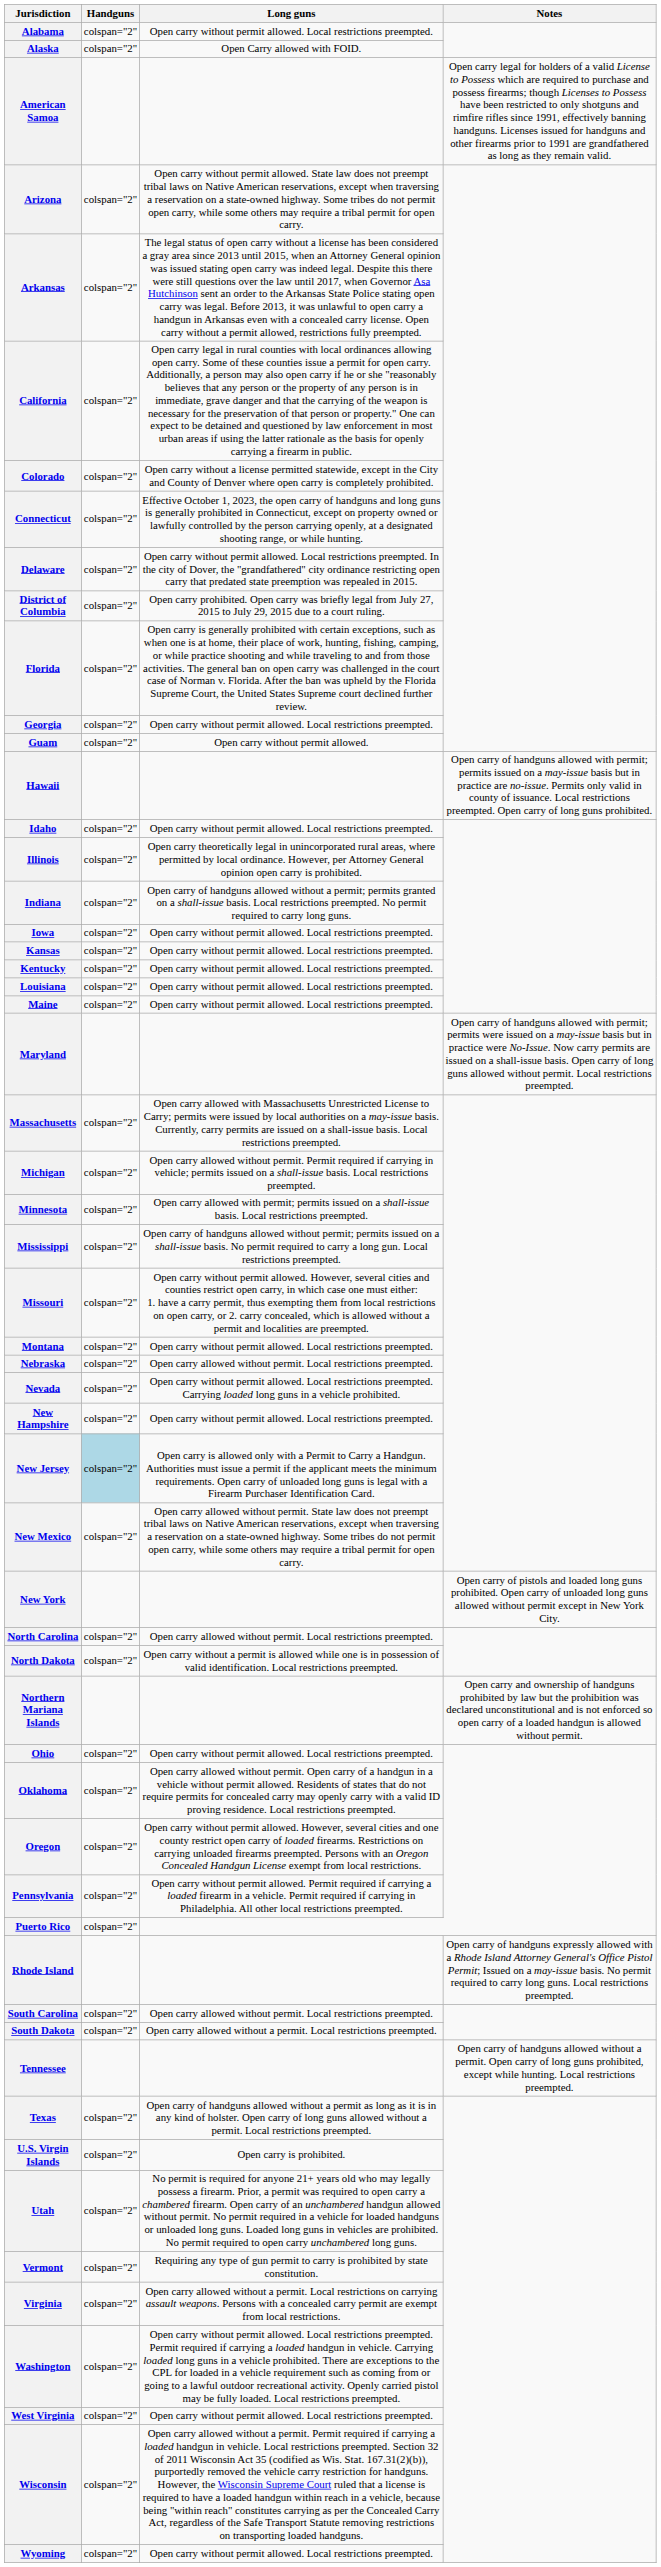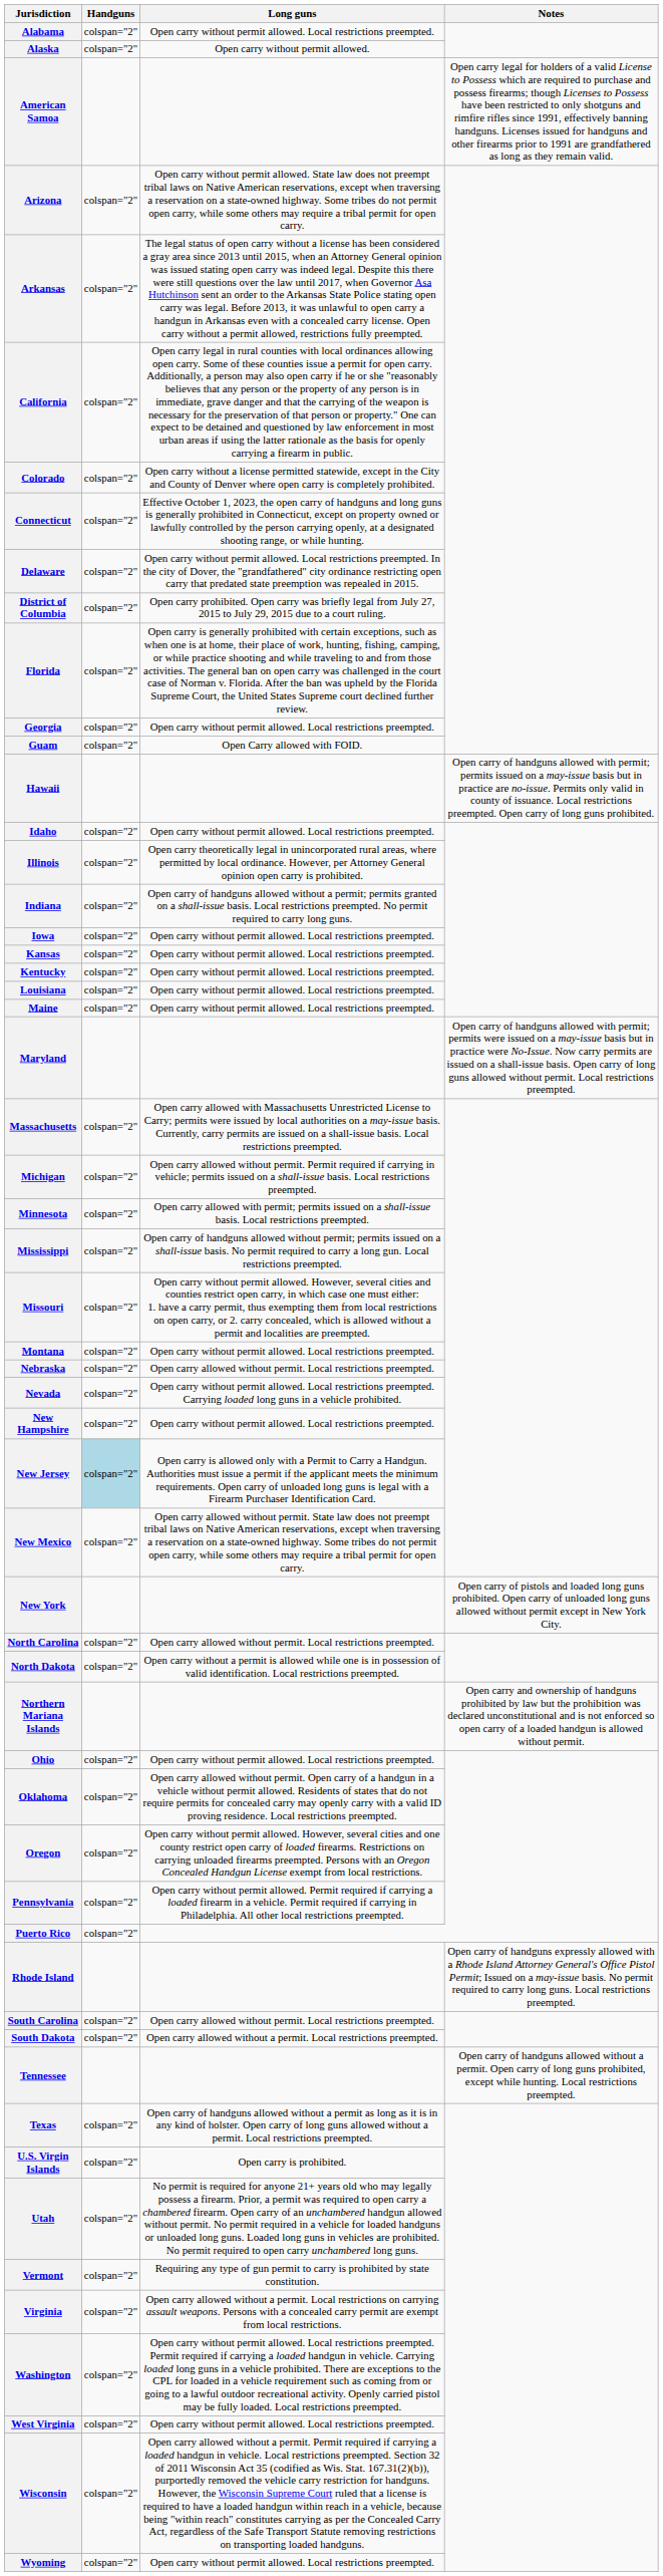Alaska | Long guns: Open Carry allowed with FOID. -> Open carry without permit allowed.
Guam | Long guns: Open carry without permit allowed. -> Open Carry allowed with FOID.
